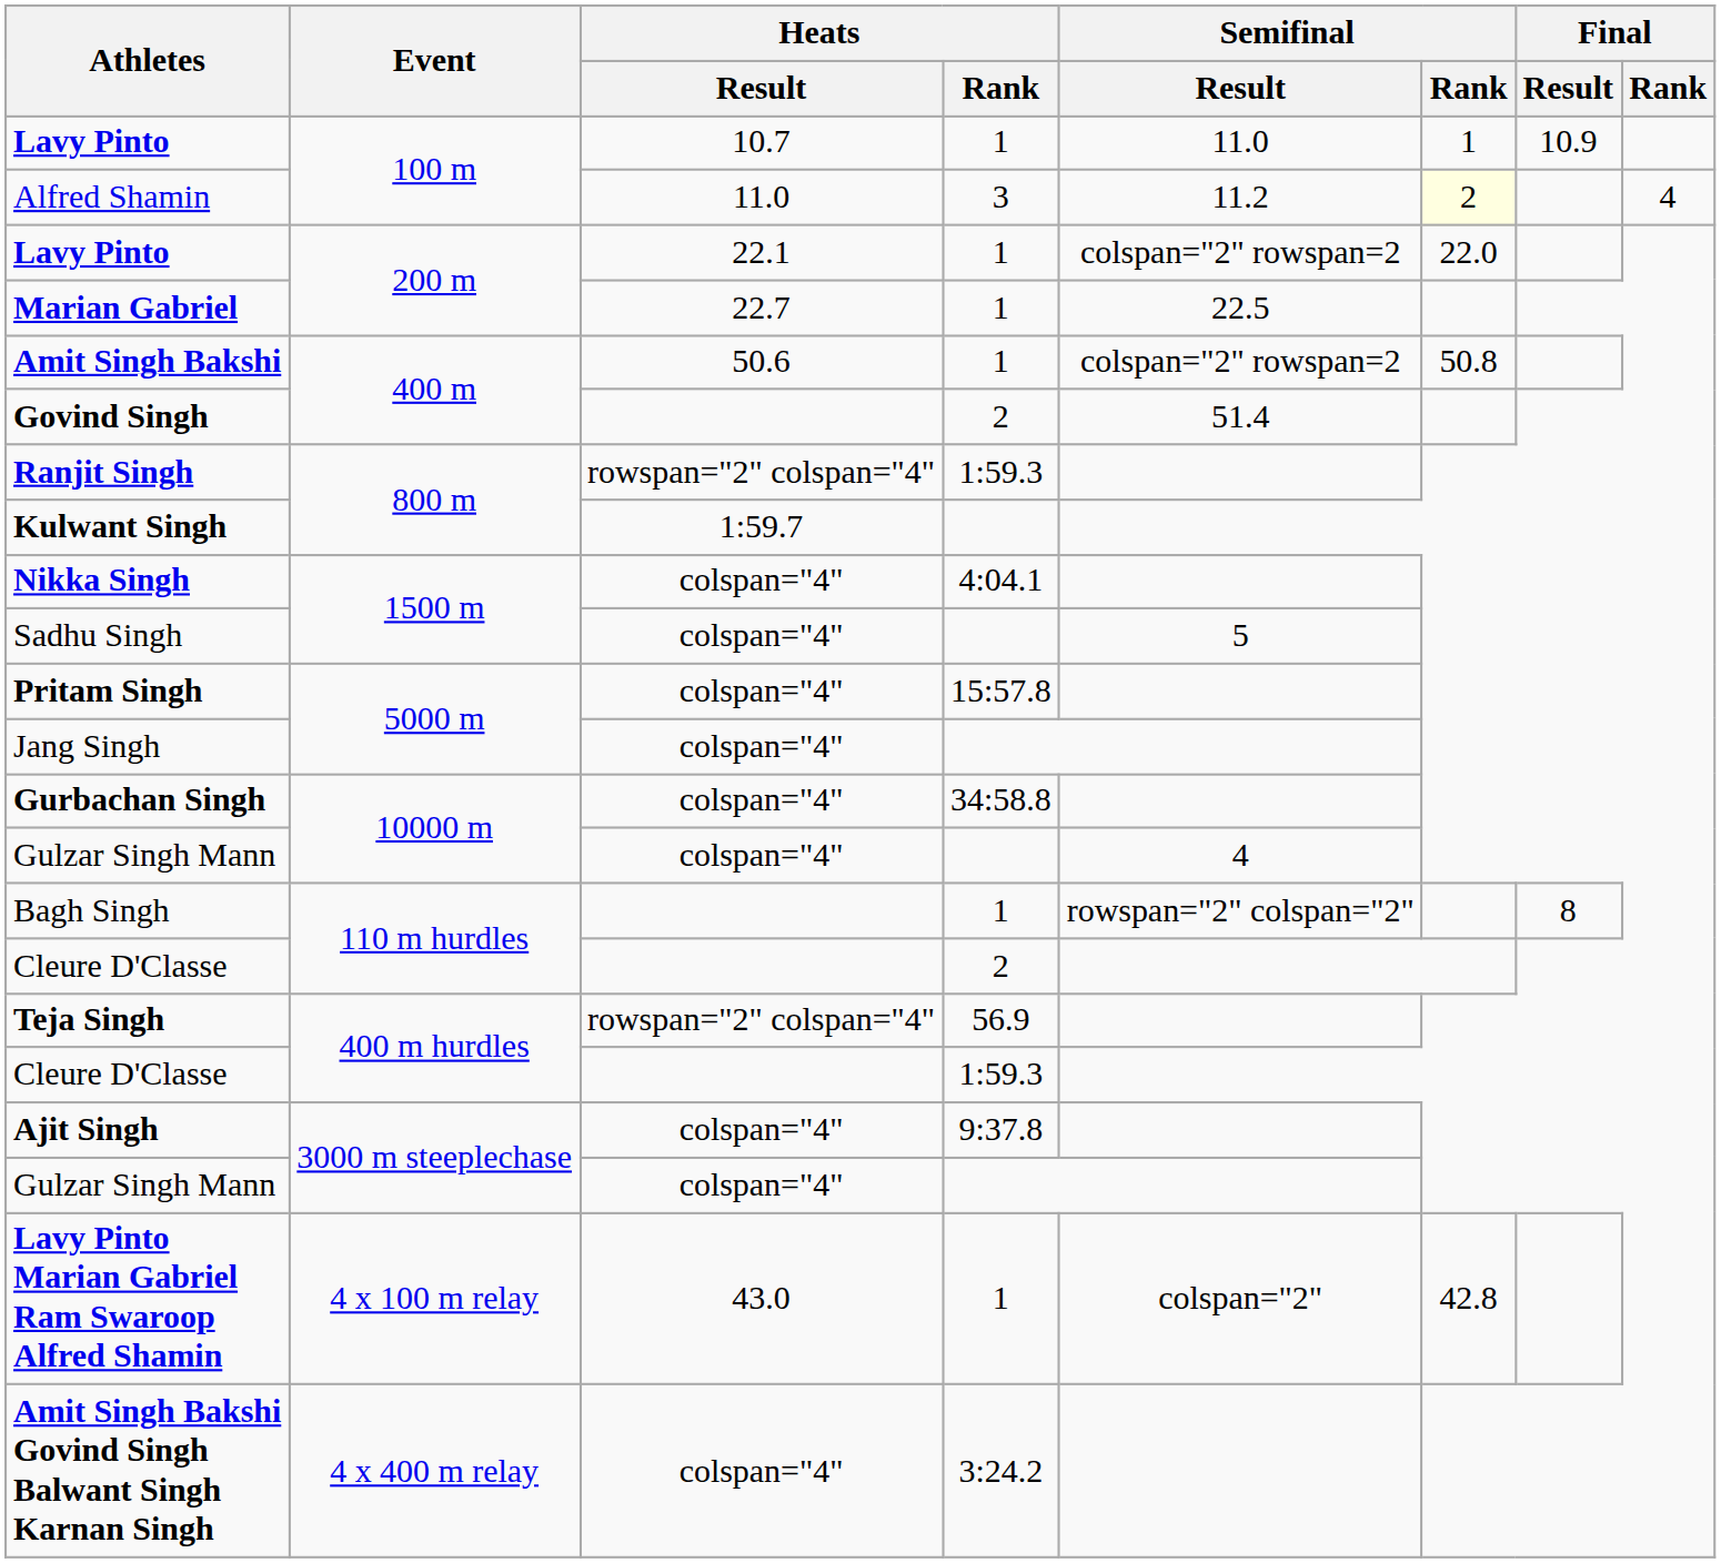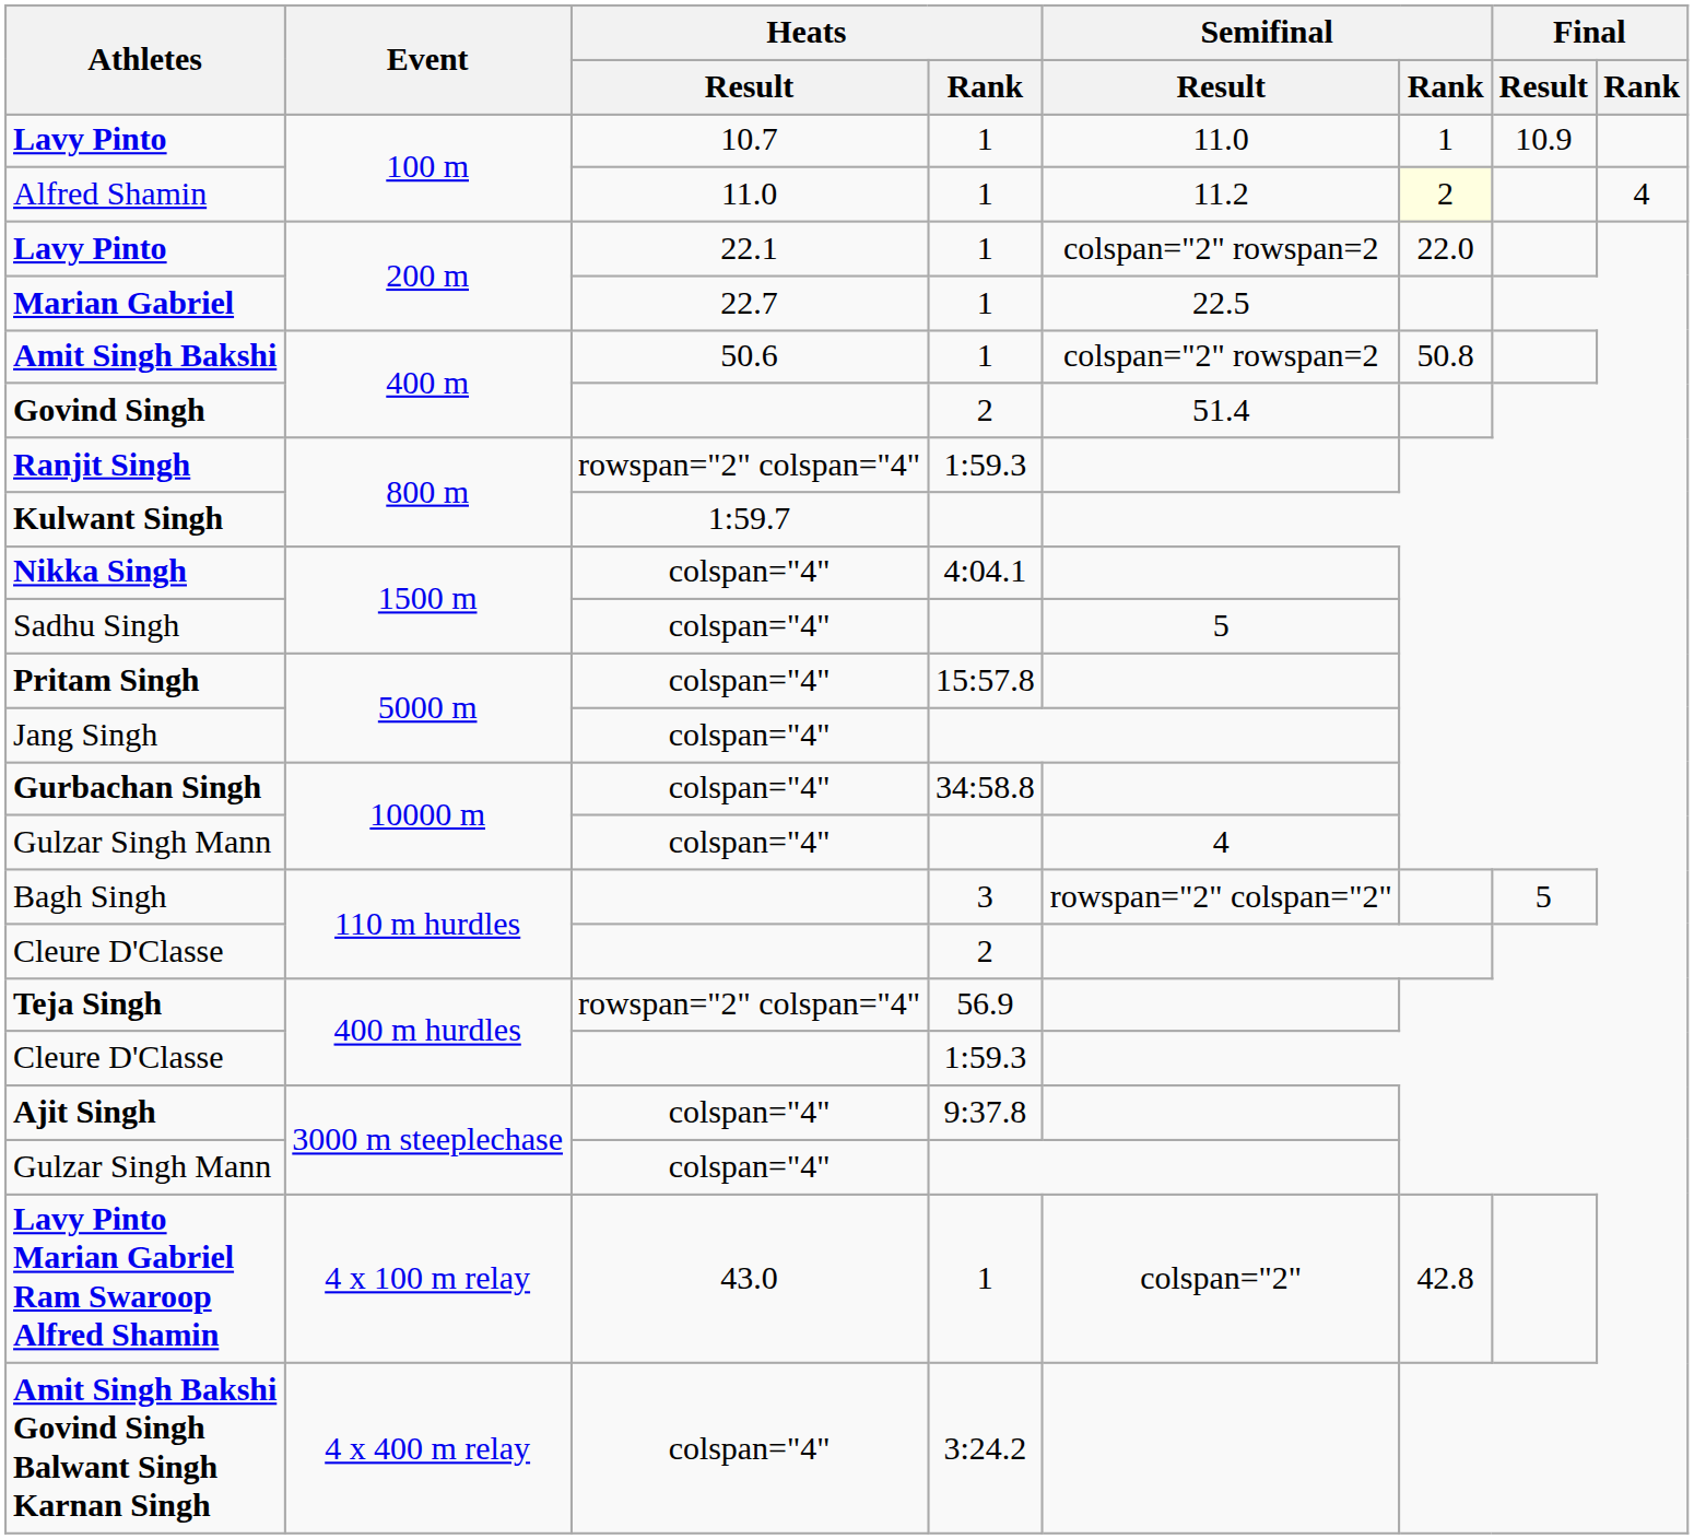Alfred Shamin | Heats / Rank: 3 -> 1
Bagh Singh | Heats / Rank: 1 -> 3
Bagh Singh | Final / Result: 8 -> 5
